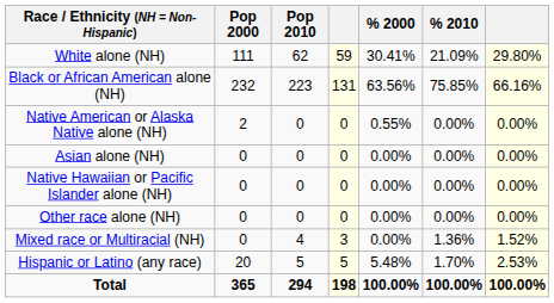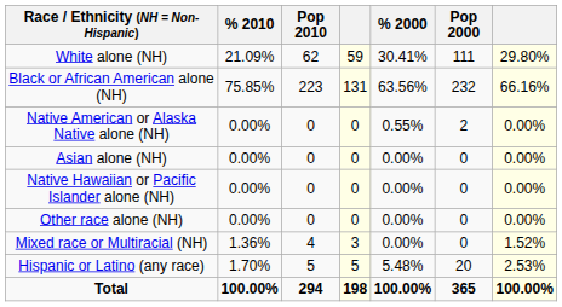columns swapped: Pop 2000 <-> % 2010
